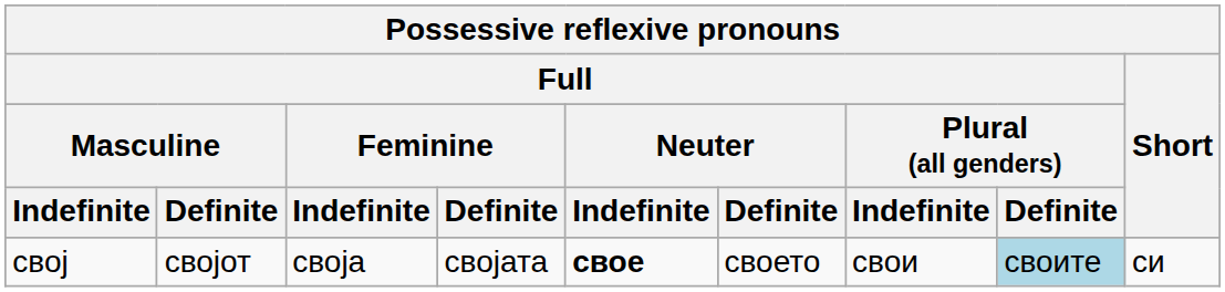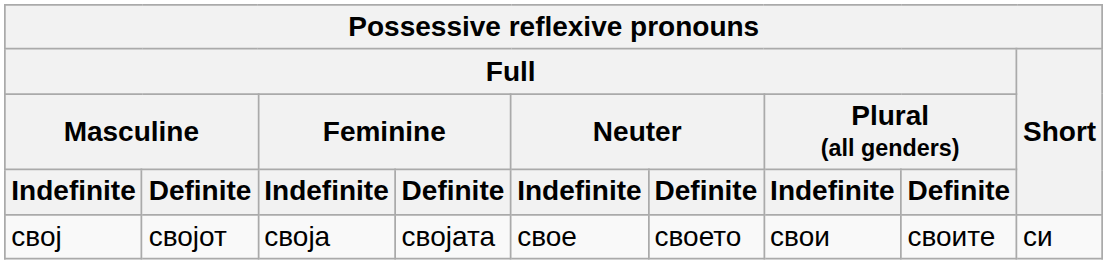свој | Full / Neuter / Indefinite: bold -> normal
свој | Full / Plural (all genders) / Definite: lightblue background -> no background
